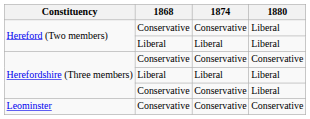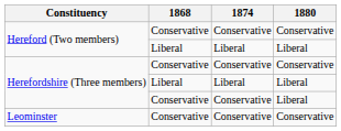Hereford (Two members) / Conservative | 1880: Liberal -> Conservative
